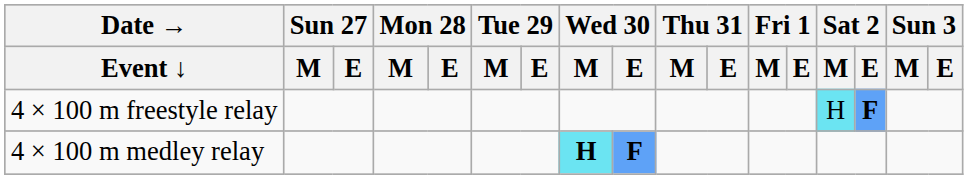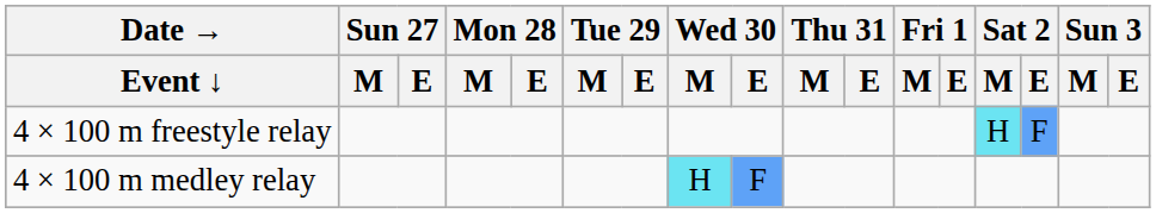4 × 100 m freestyle relay | Sat 2 / E: bold -> normal
4 × 100 m medley relay | Wed 30 / M: bold -> normal
4 × 100 m medley relay | Wed 30 / E: bold -> normal
